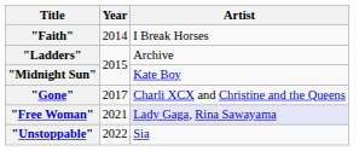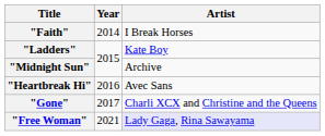"Ladders" | Artist: Archive -> Kate Boy
"Midnight Sun" | Artist: Kate Boy -> Archive
+ row: "Heartbreak Hi" | 2016 | Avec Sans
- row: "Unstoppable" | 2022 | Sia
